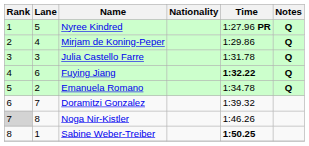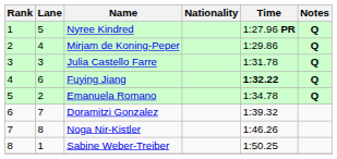Noga Nir-Kistler | Rank: lightgrey background -> no background
Sabine Weber-Treiber | Time: bold -> normal
